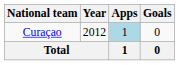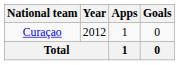Curaçao | Apps: lightblue background -> no background
